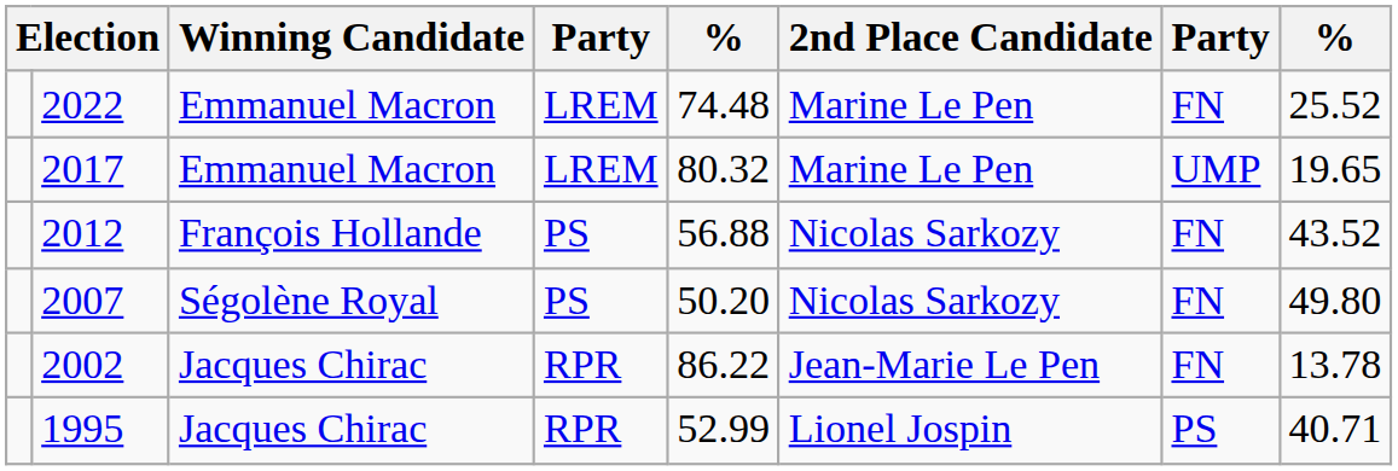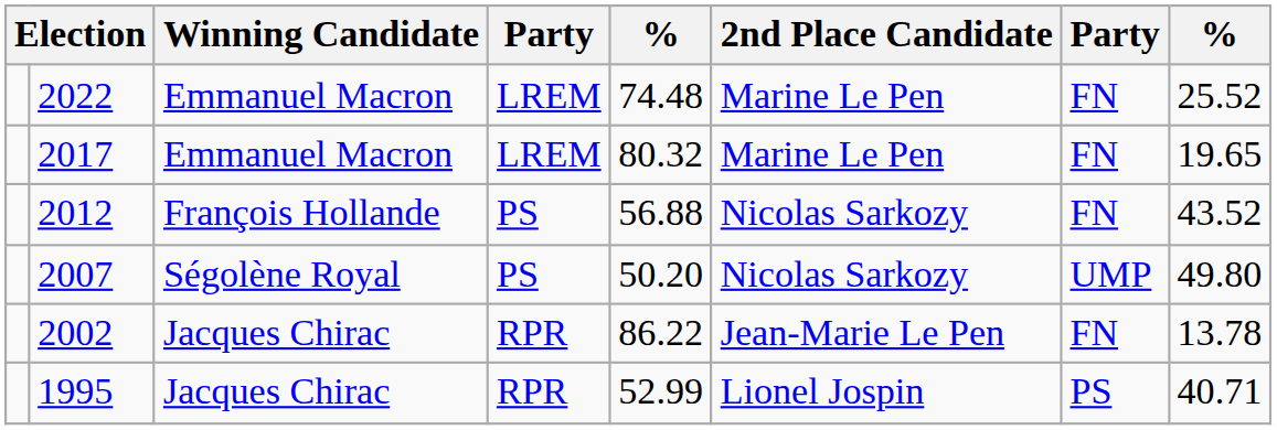2017 | column 7: UMP -> FN
2007 | column 7: FN -> UMP
